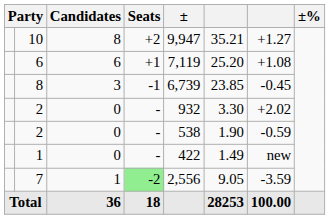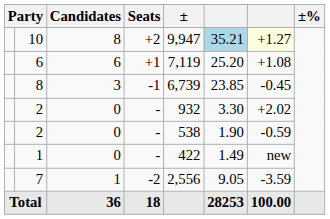10 | column 6: no background -> lightblue background
10 | column 7: no background -> lightyellow background
7 | Seats: lightgreen background -> no background
